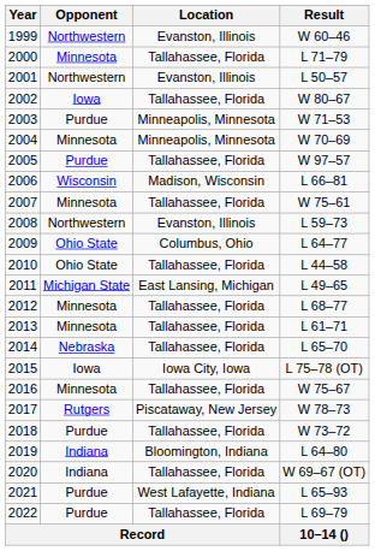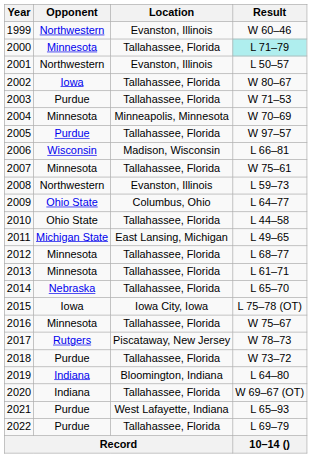2000 | Result: no background -> paleturquoise background
2003 | Location: Minneapolis, Minnesota -> Tallahassee, Florida
